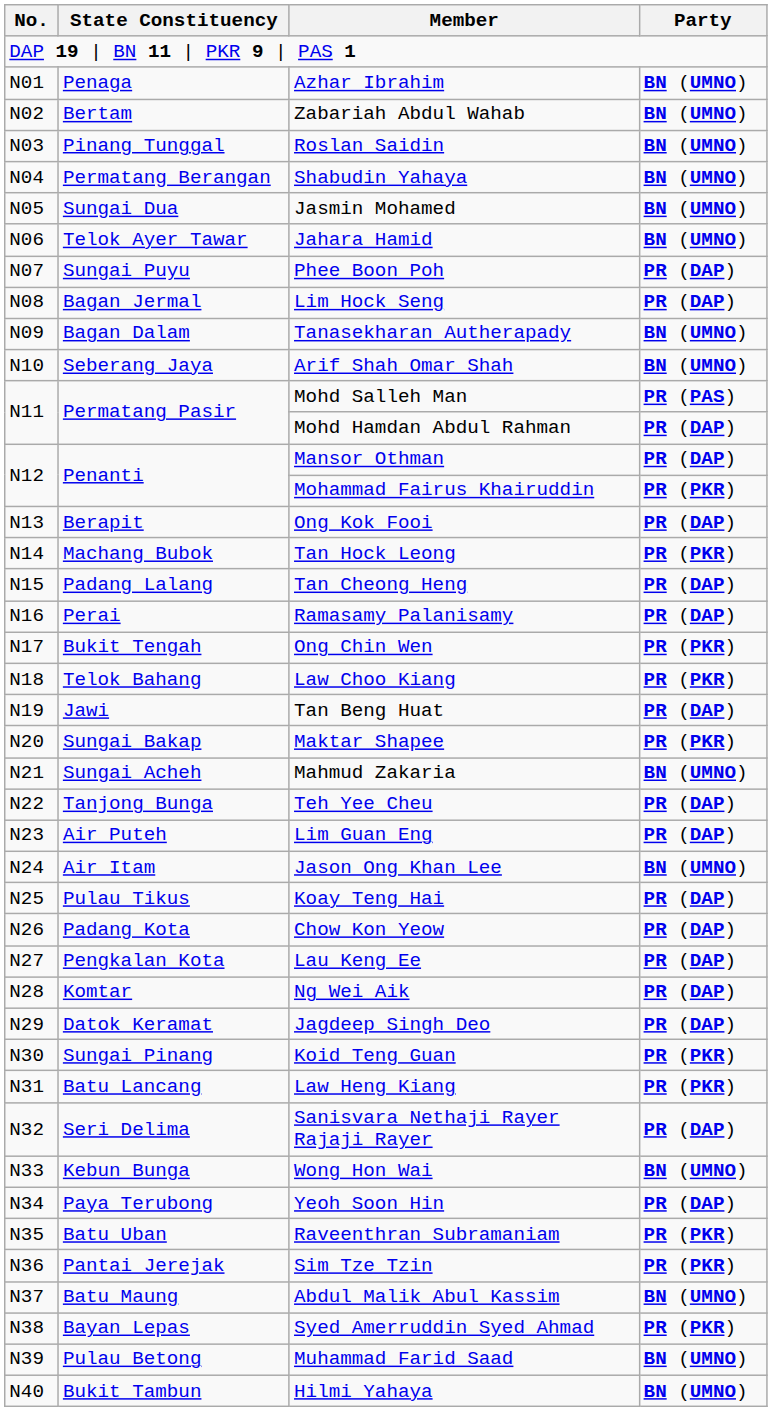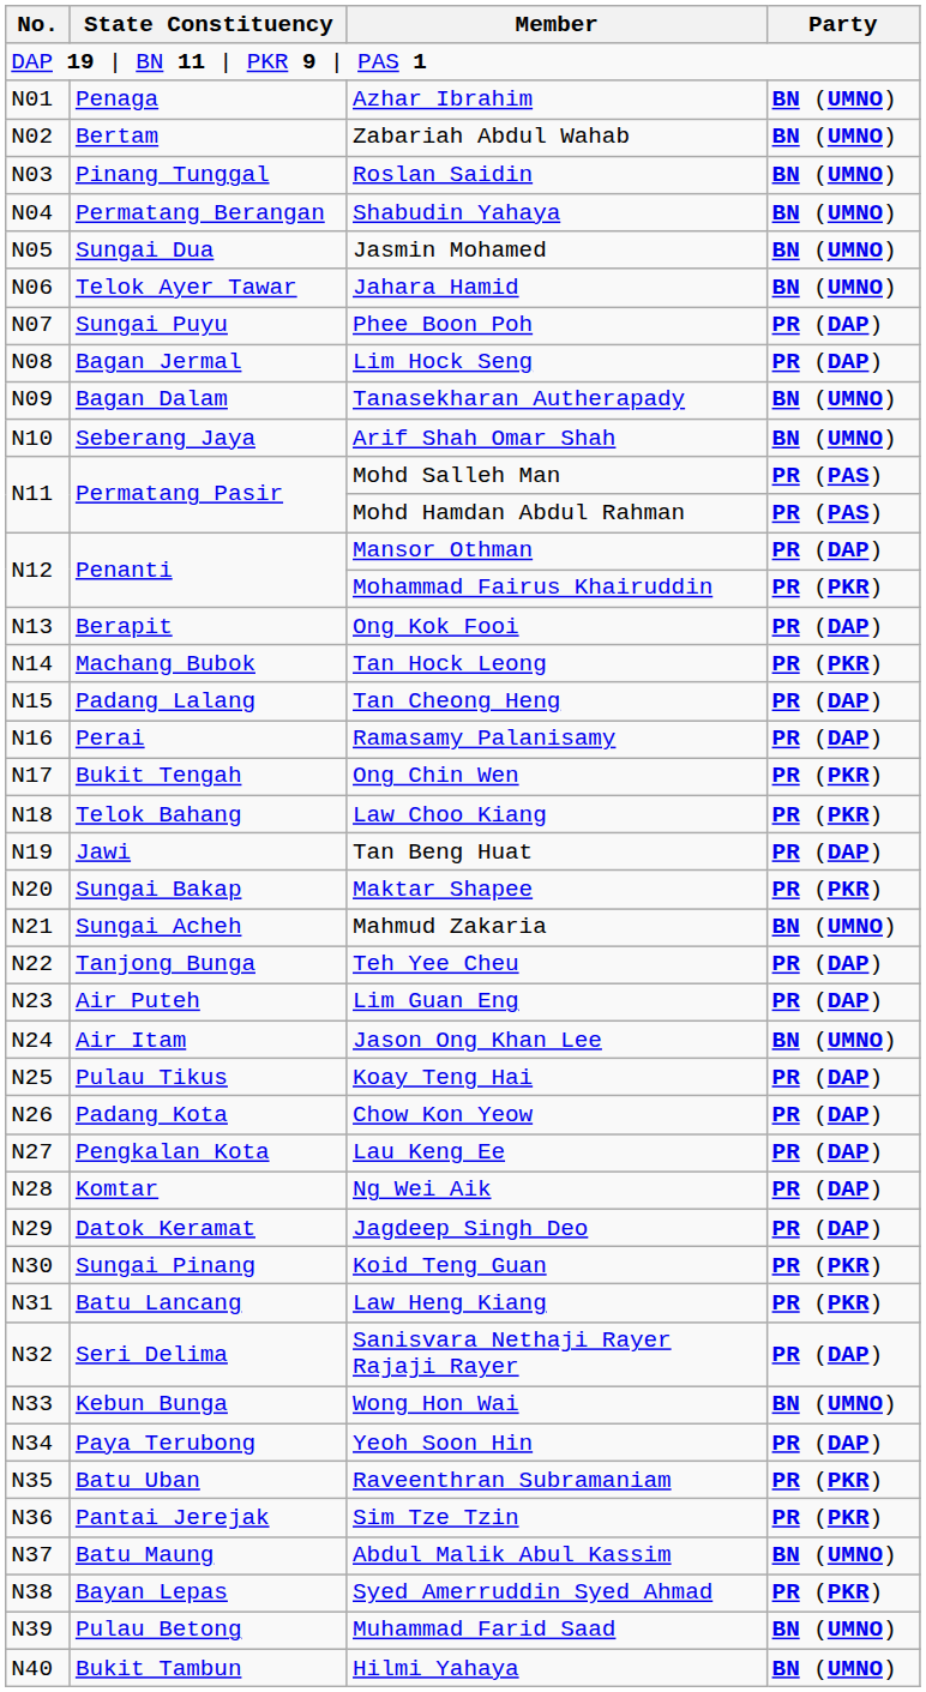Mohd Hamdan Abdul Rahman | Party: PR (DAP) -> PR (PAS)
